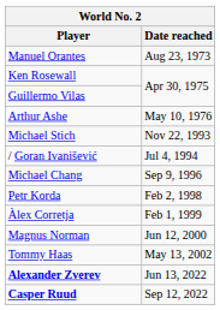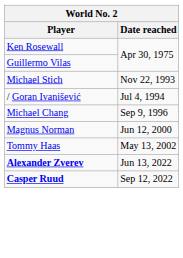- row: Manuel Orantes | Aug 23, 1973
- row: Arthur Ashe | May 10, 1976
- row: Petr Korda | Feb 2, 1998
- row: Àlex Corretja | Feb 1, 1999
